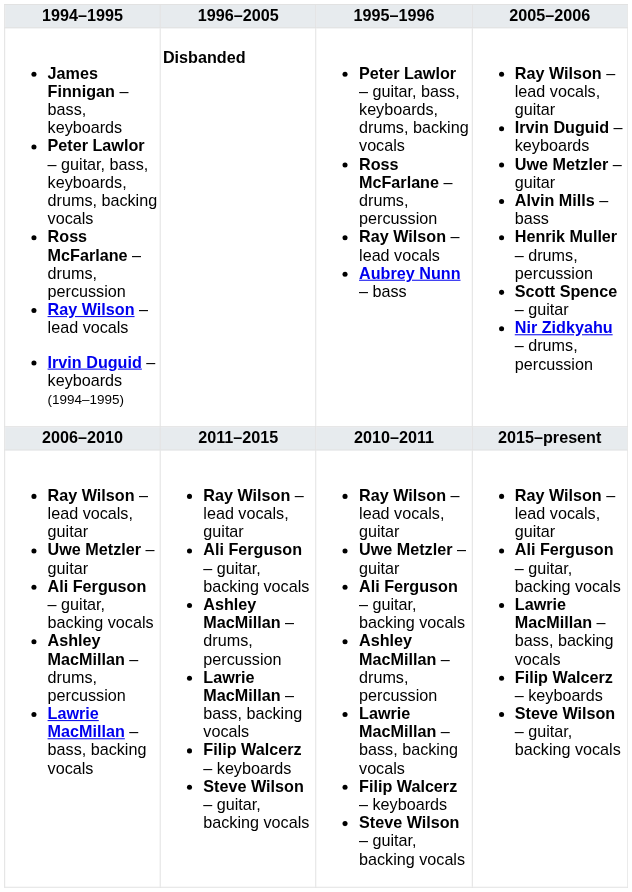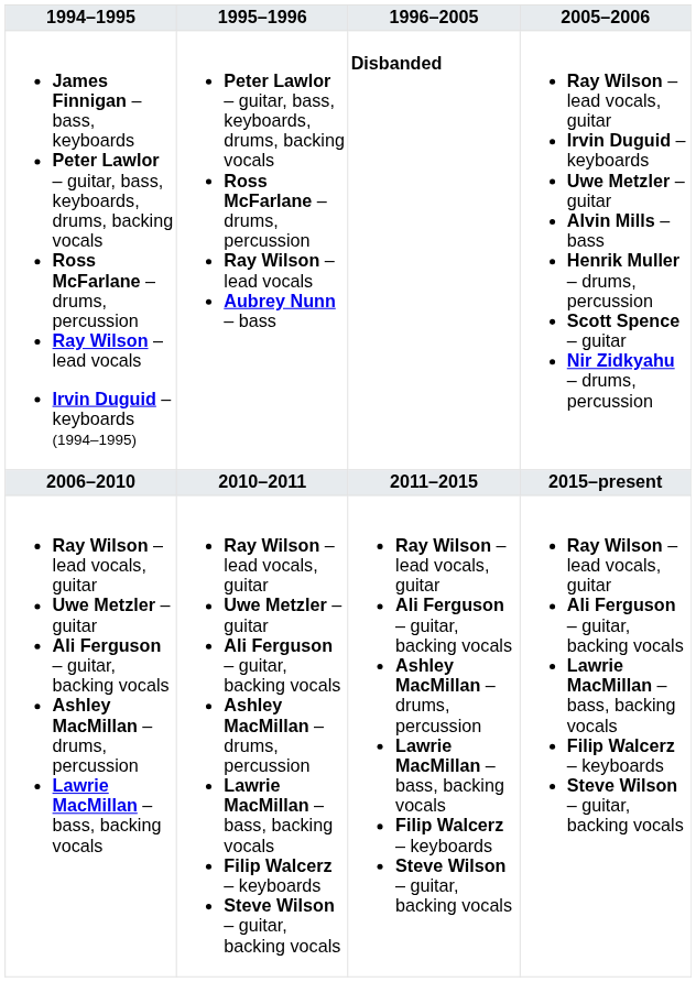columns swapped: 1995–1996 <-> 1996–2005
